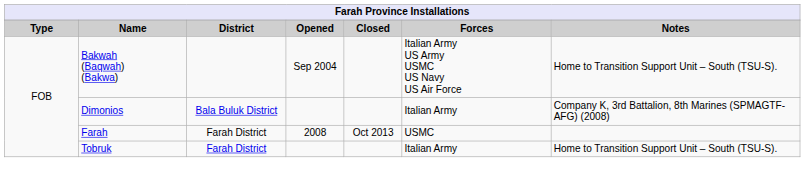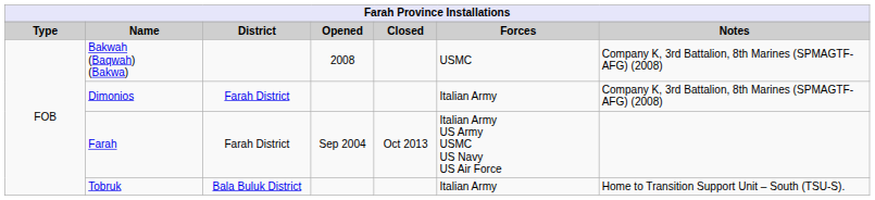Bakwah (Baqwah) (Bakwa) | Opened: Sep 2004 -> 2008
Bakwah (Baqwah) (Bakwa) | Forces: Italian Army US Army USMC US Navy US Air Force -> USMC
Bakwah (Baqwah) (Bakwa) | Notes: Home to Transition Support Unit – South (TSU-S). -> Company K, 3rd Battalion, 8th Marines (SPMAGTF-AFG) (2008)
Dimonios | District: Bala Buluk District -> Farah District
Farah | Opened: 2008 -> Sep 2004
Farah | Forces: USMC -> Italian Army US Army USMC US Navy US Air Force
Tobruk | District: Farah District -> Bala Buluk District
